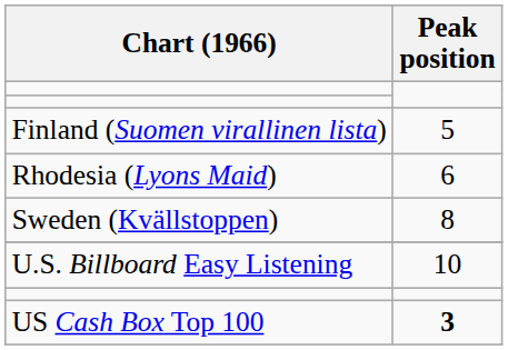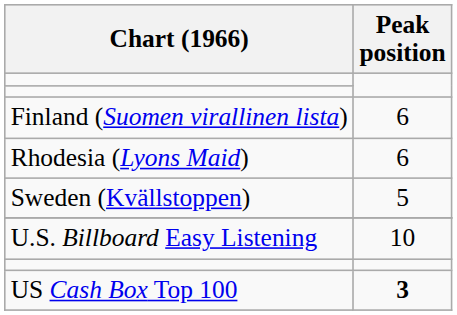row 4 | Peak position: 5 -> 6
row 6 | Peak position: 8 -> 5
